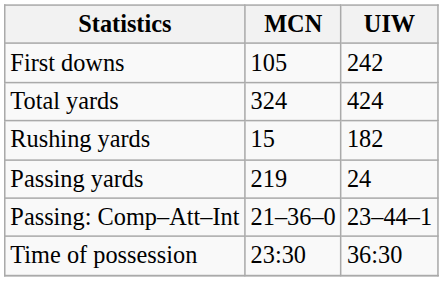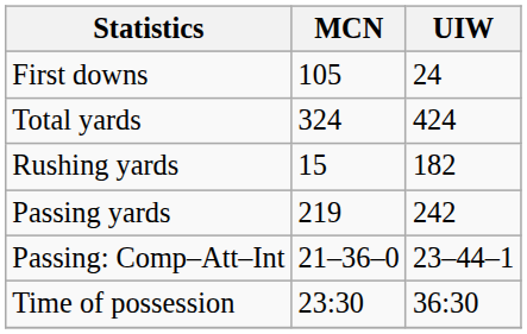First downs | UIW: 242 -> 24
Passing yards | UIW: 24 -> 242
